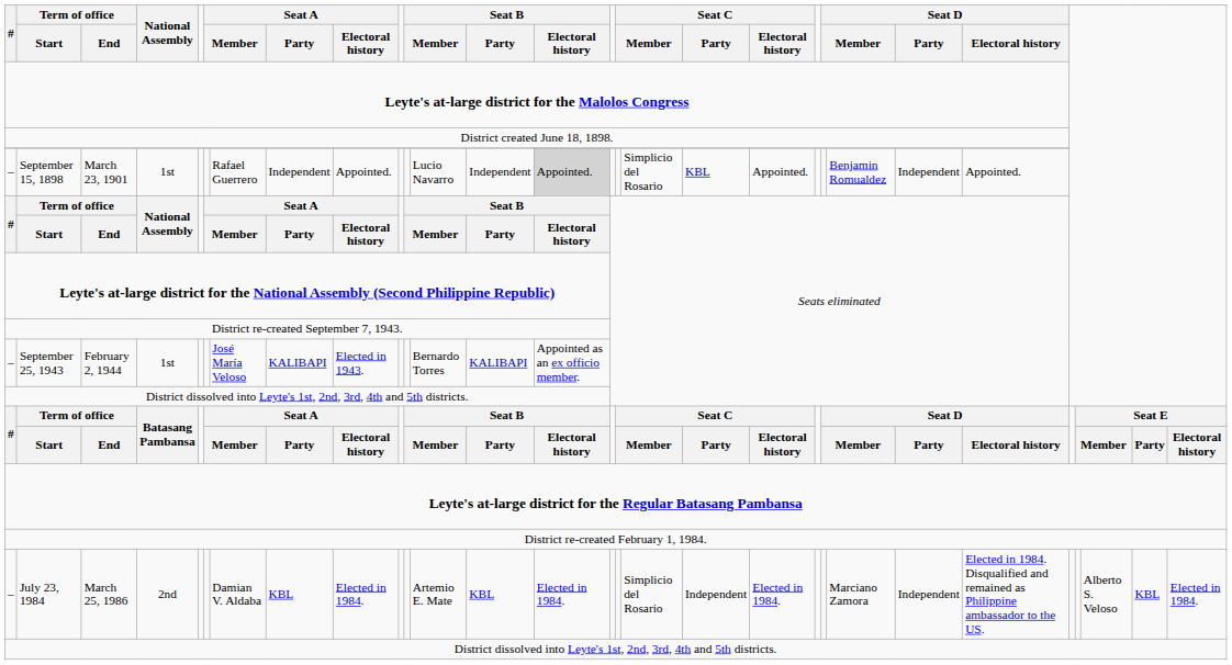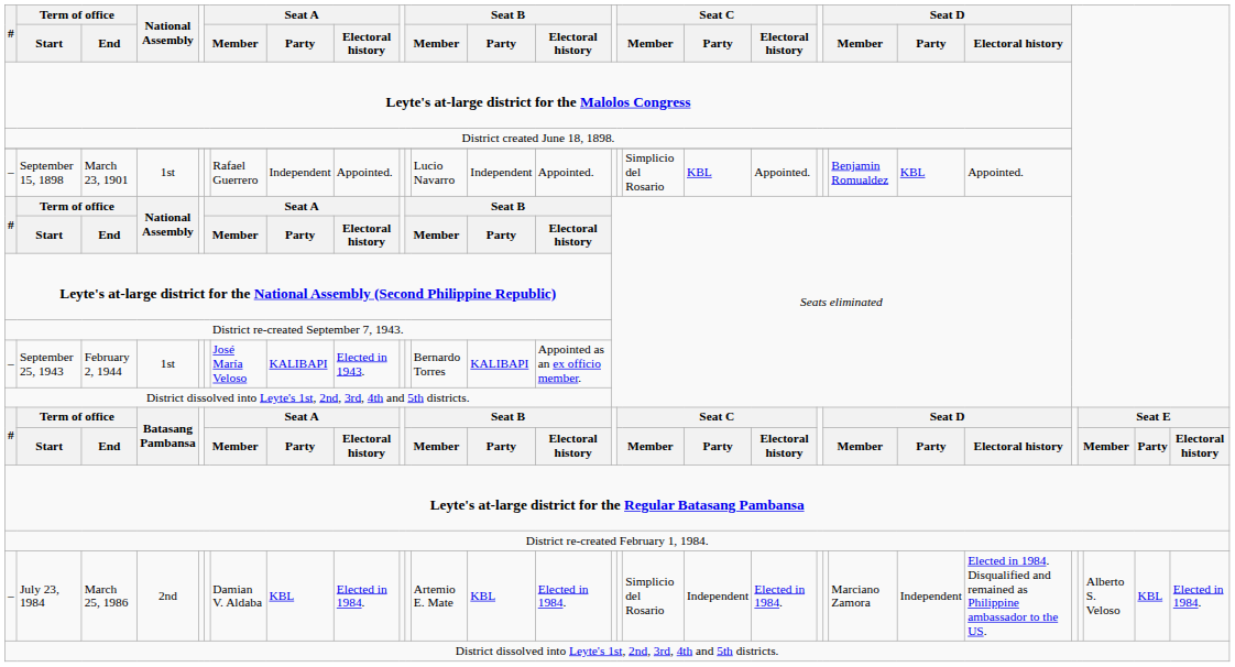September 15, 1898 | Seat B / Electoral history: lightgrey background -> no background
September 15, 1898 | Seat D / Party: Independent -> KBL
